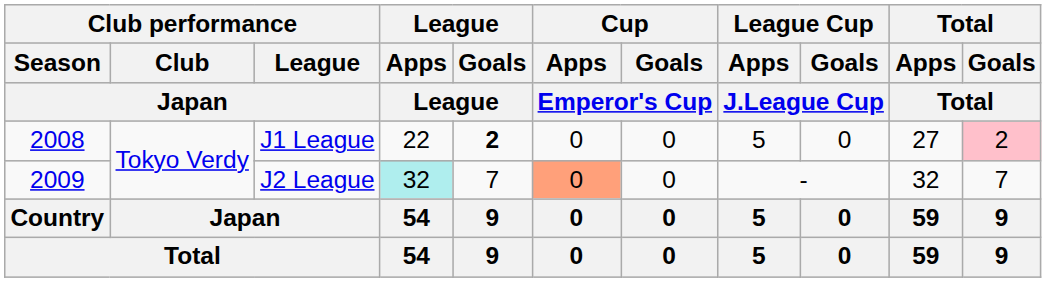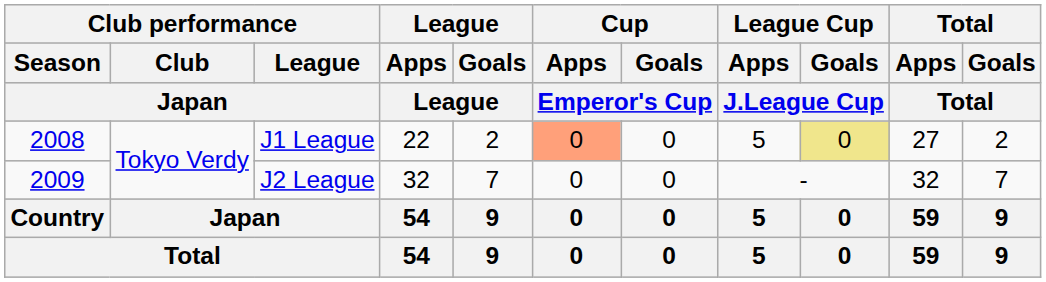J1 League | League / Goals / League: bold -> normal
J1 League | Cup / Apps / Emperor's Cup: no background -> lightsalmon background
J1 League | League Cup / Goals / J.League Cup: no background -> khaki background
J1 League | Total / Goals / Total: pink background -> no background
J2 League | League / Apps / League: paleturquoise background -> no background
J2 League | Cup / Apps / Emperor's Cup: lightsalmon background -> no background
